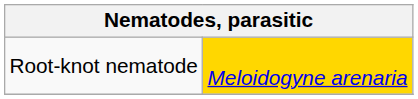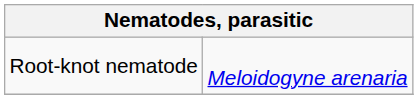Root-knot nematode | column 2: gold background -> no background
